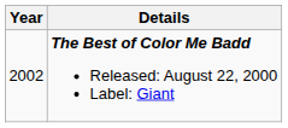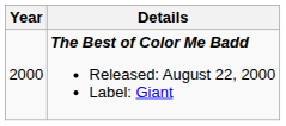row 2 | Year: 2002 -> 2000
